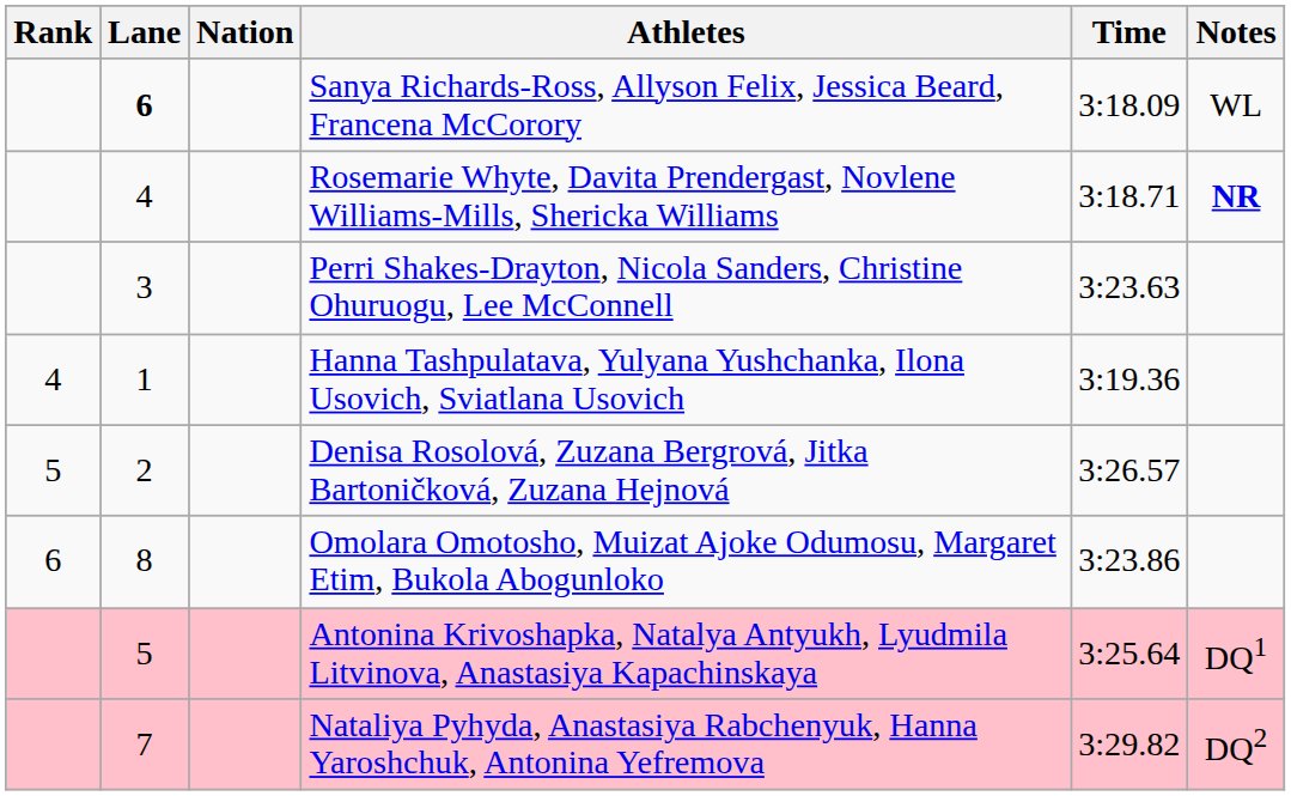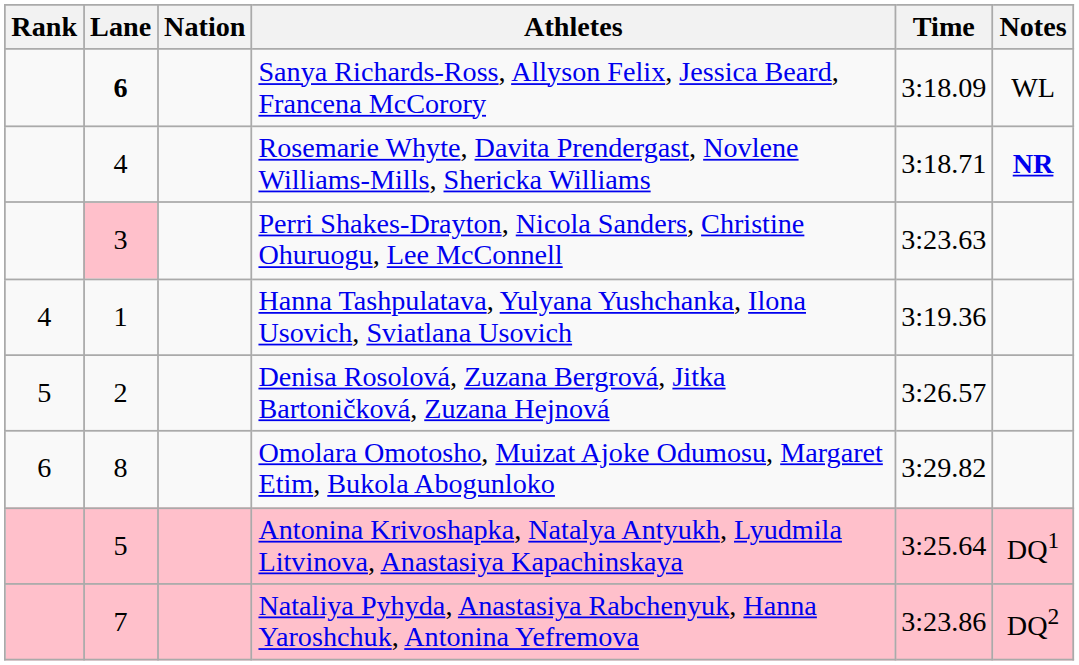row 4 | Lane: no background -> pink background
row 7 | Time: 3:23.86 -> 3:29.82
row 9 | Time: 3:29.82 -> 3:23.86
